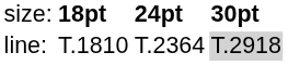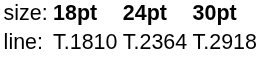line: | column 4: lightgrey background -> no background
